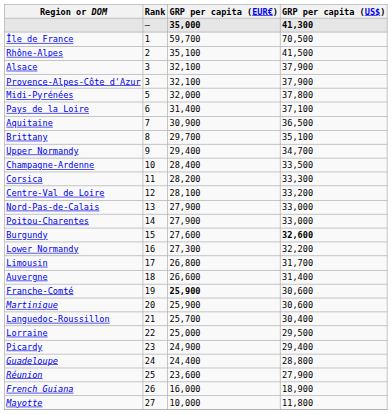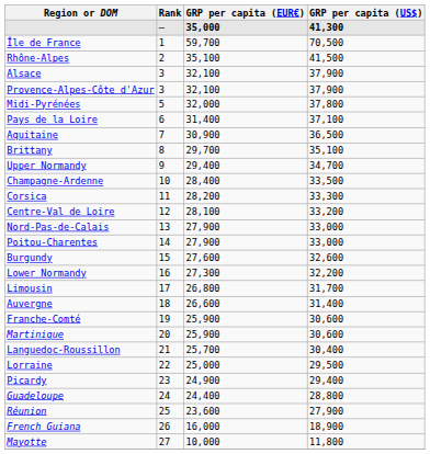Burgundy | GRP per capita (US$): bold -> normal
Franche-Comté | GRP per capita (EUR€): bold -> normal
